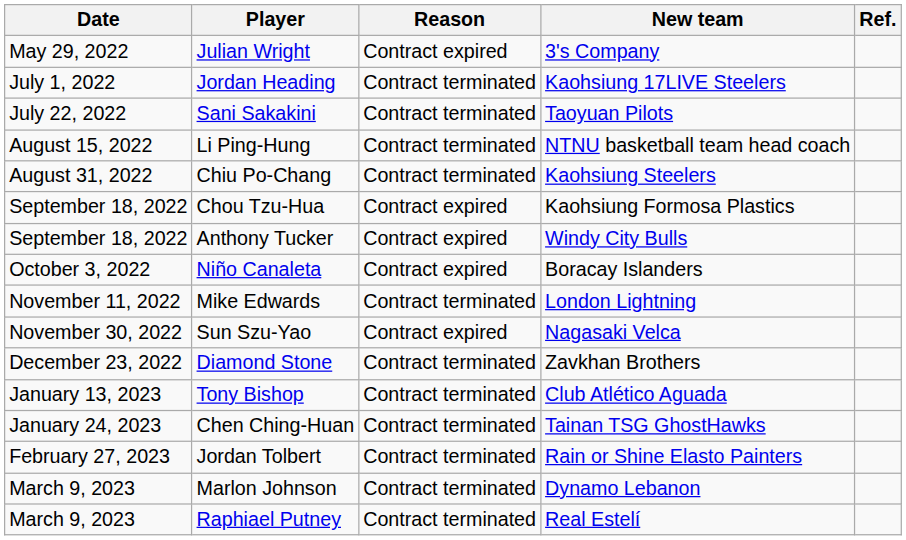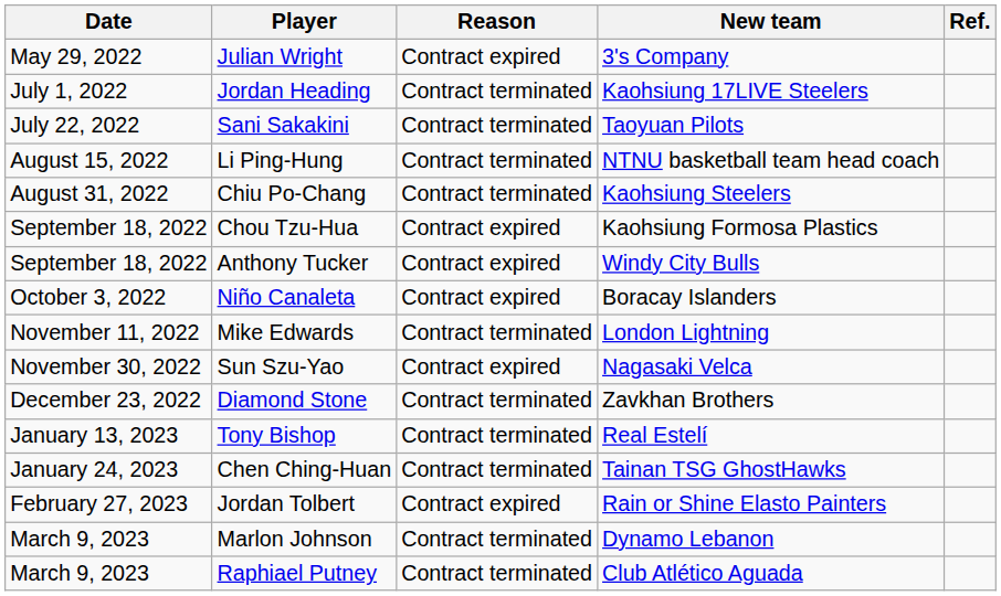Tony Bishop | New team: Club Atlético Aguada -> Real Estelí
Jordan Tolbert | Reason: Contract terminated -> Contract expired
Raphiael Putney | New team: Real Estelí -> Club Atlético Aguada
